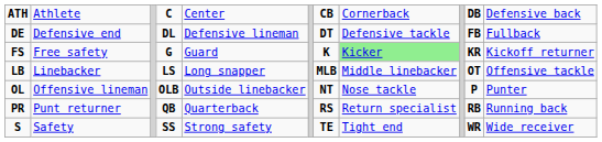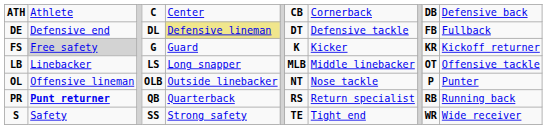DE | column 5: no background -> khaki background
FS | column 2: no background -> lightgrey background
FS | column 8: lightgreen background -> no background
PR | column 2: normal -> bold
